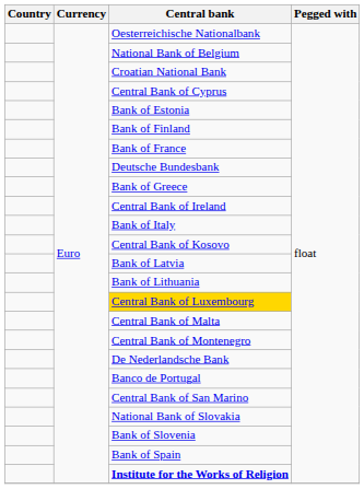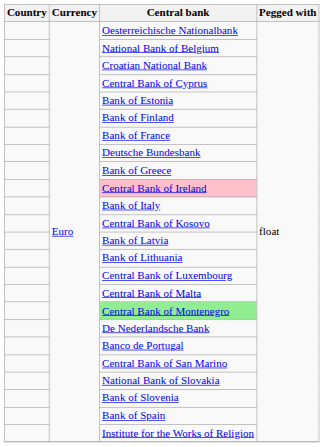Central Bank of Ireland | Central bank: no background -> pink background
Central Bank of Luxembourg | Central bank: gold background -> no background
Central Bank of Montenegro | Central bank: no background -> lightgreen background
Institute for the Works of Religion | Central bank: bold -> normal
